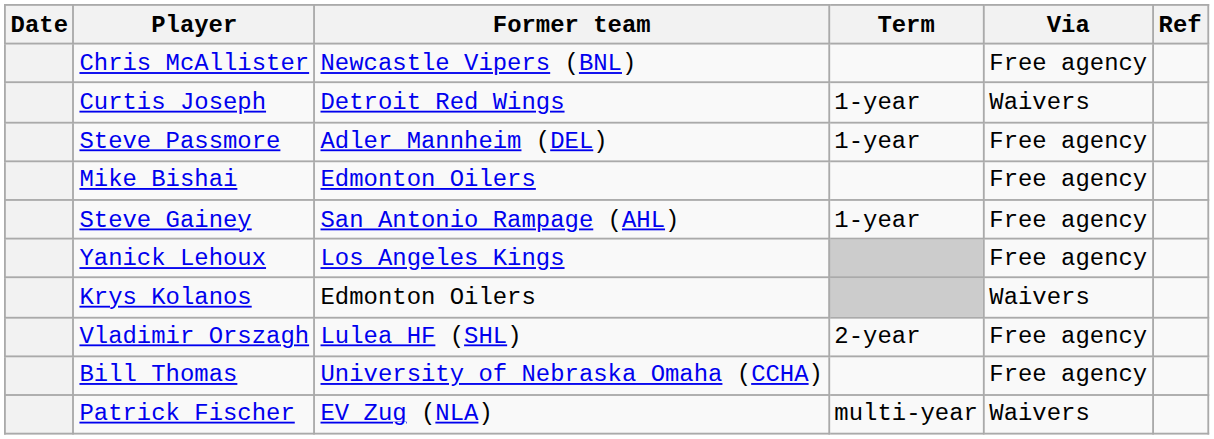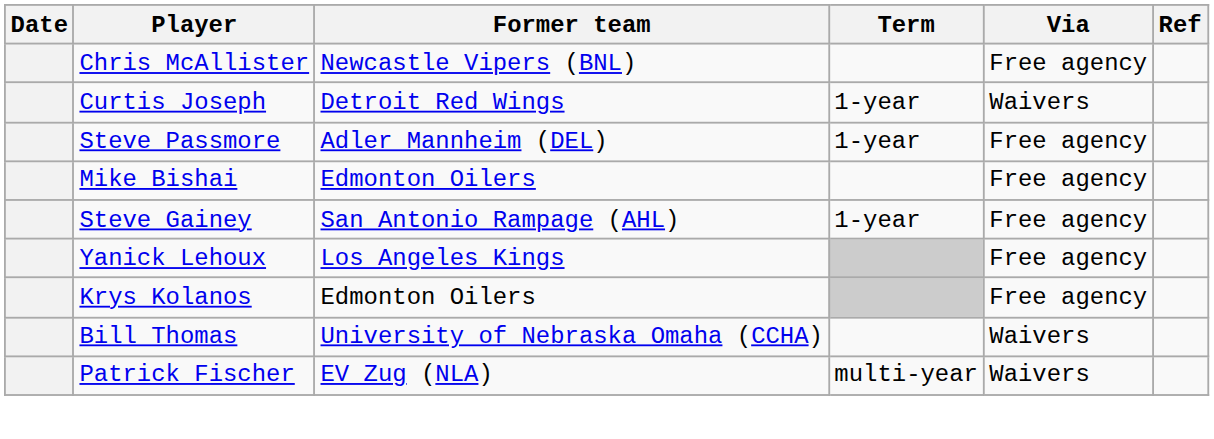Krys Kolanos | Via: Waivers -> Free agency
- row: Vladimir Orszagh | Lulea HF (SHL) | 2-year | Free agency
Bill Thomas | Via: Free agency -> Waivers
